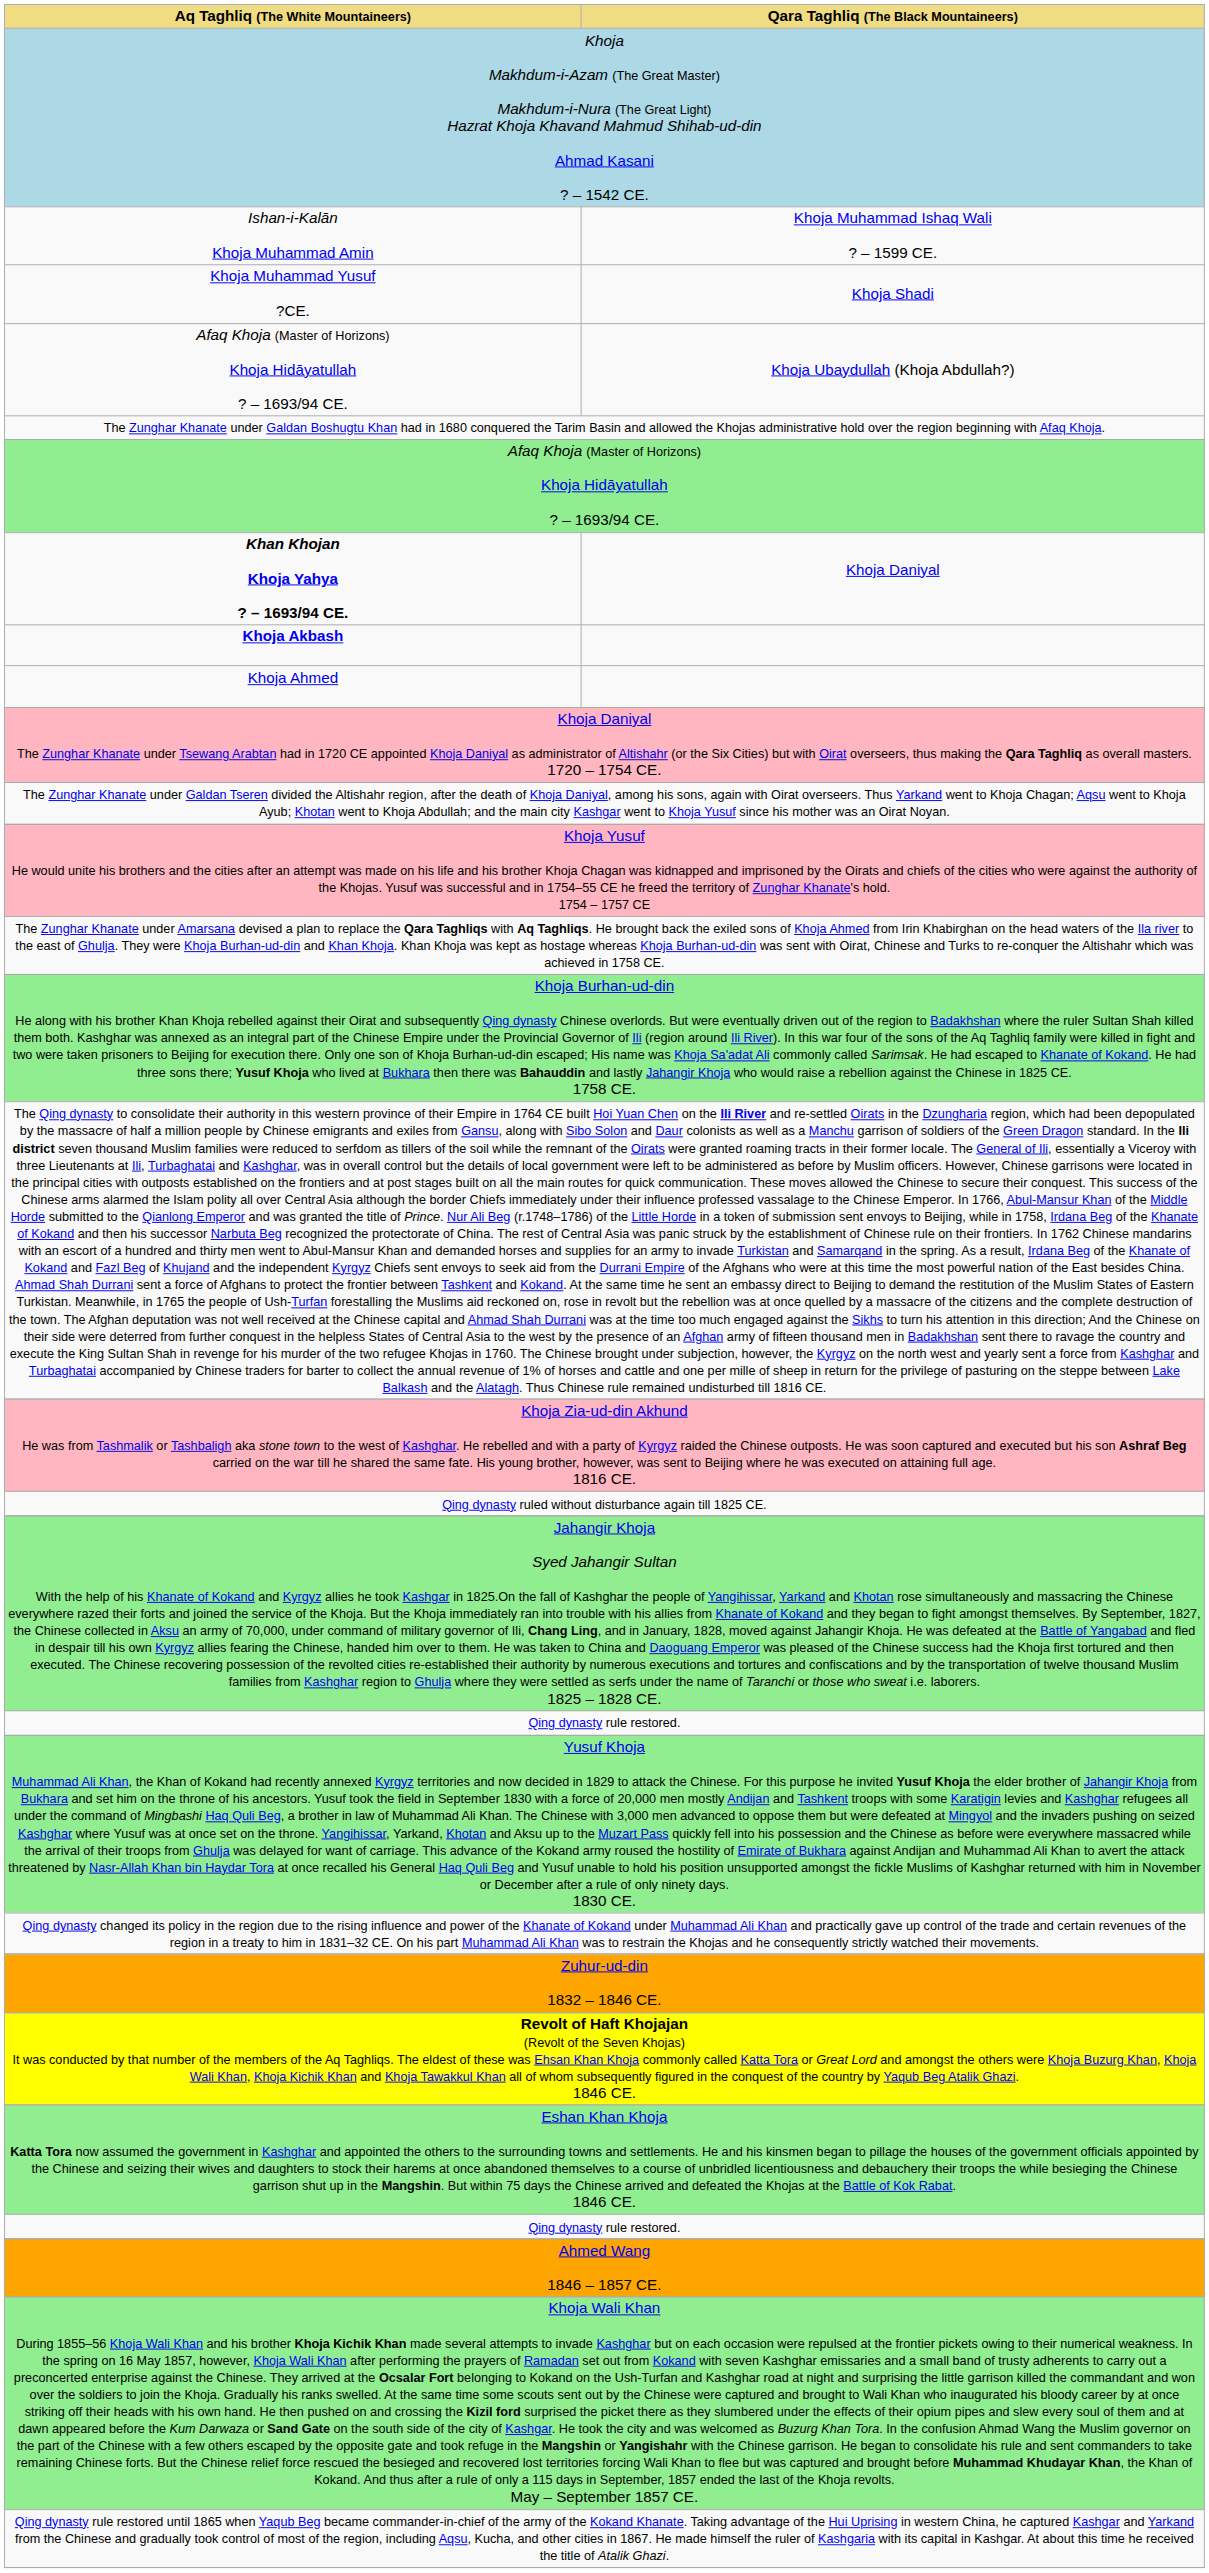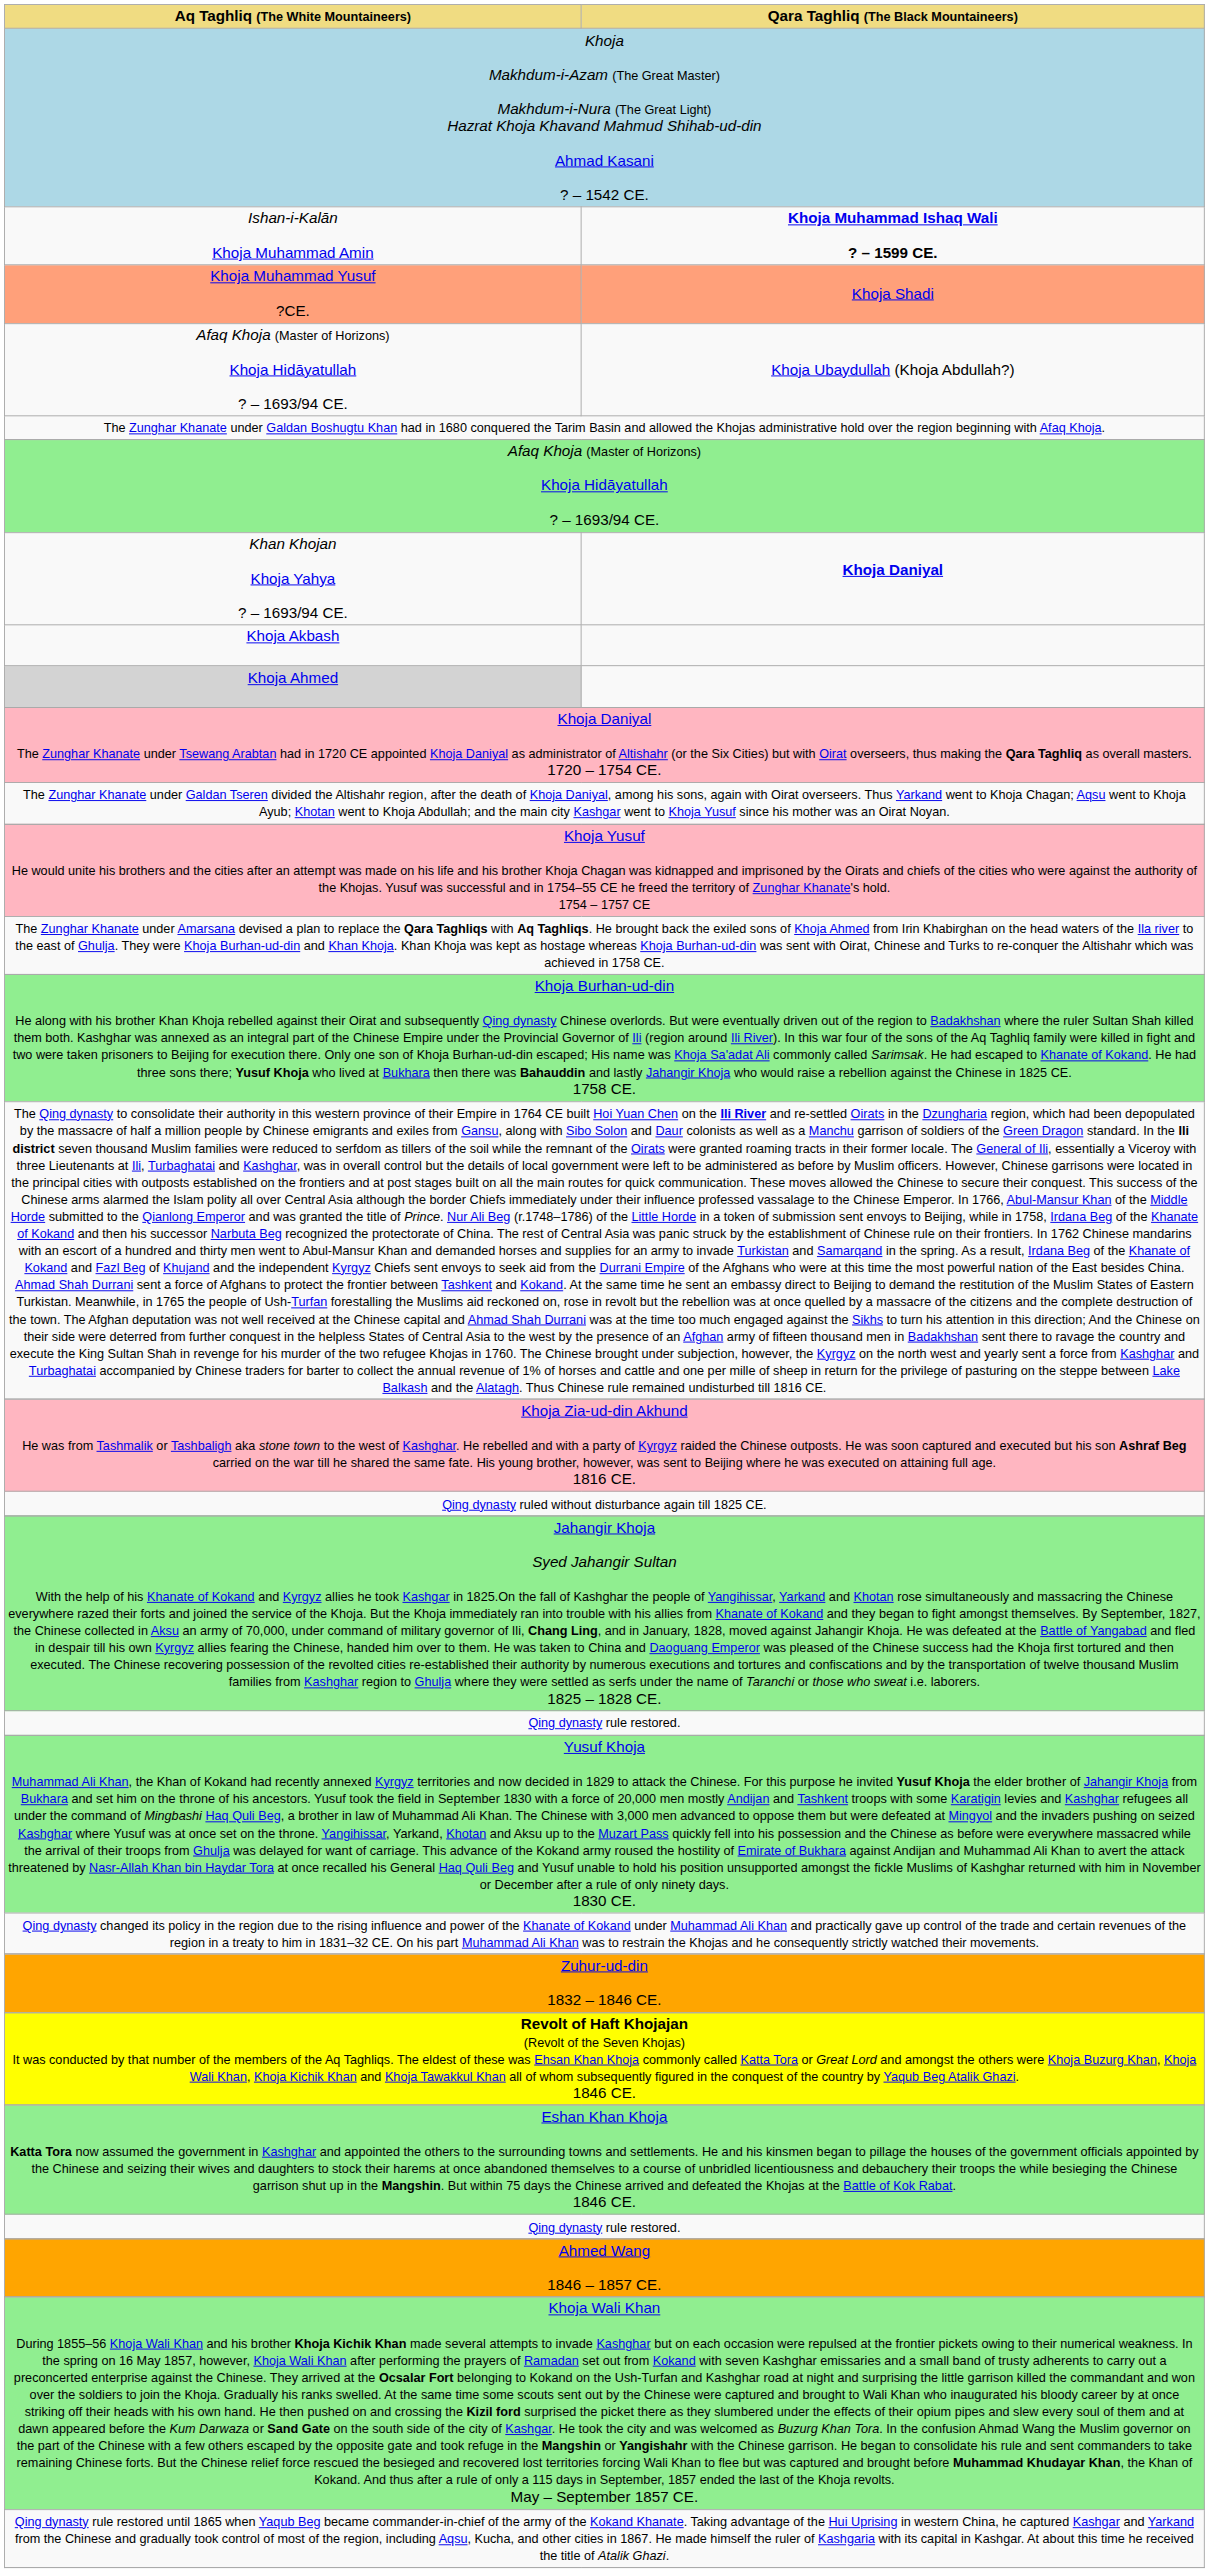Ishan-i-Kalān Khoja Muhammad Amin | Qara Taghliq (The Black Mountaineers): normal -> bold
Khoja Muhammad Yusuf ?CE. | Aq Taghliq (The White Mountaineers): no background -> lightsalmon background
Khoja Muhammad Yusuf ?CE. | Qara Taghliq (The Black Mountaineers): no background -> lightsalmon background
Khan Khojan Khoja Yahya ? – 1693/94 CE. | Aq Taghliq (The White Mountaineers): bold -> normal
Khan Khojan Khoja Yahya ? – 1693/94 CE. | Qara Taghliq (The Black Mountaineers): normal -> bold
Khoja Akbash | Aq Taghliq (The White Mountaineers): bold -> normal
Khoja Ahmed | Aq Taghliq (The White Mountaineers): no background -> lightgrey background
